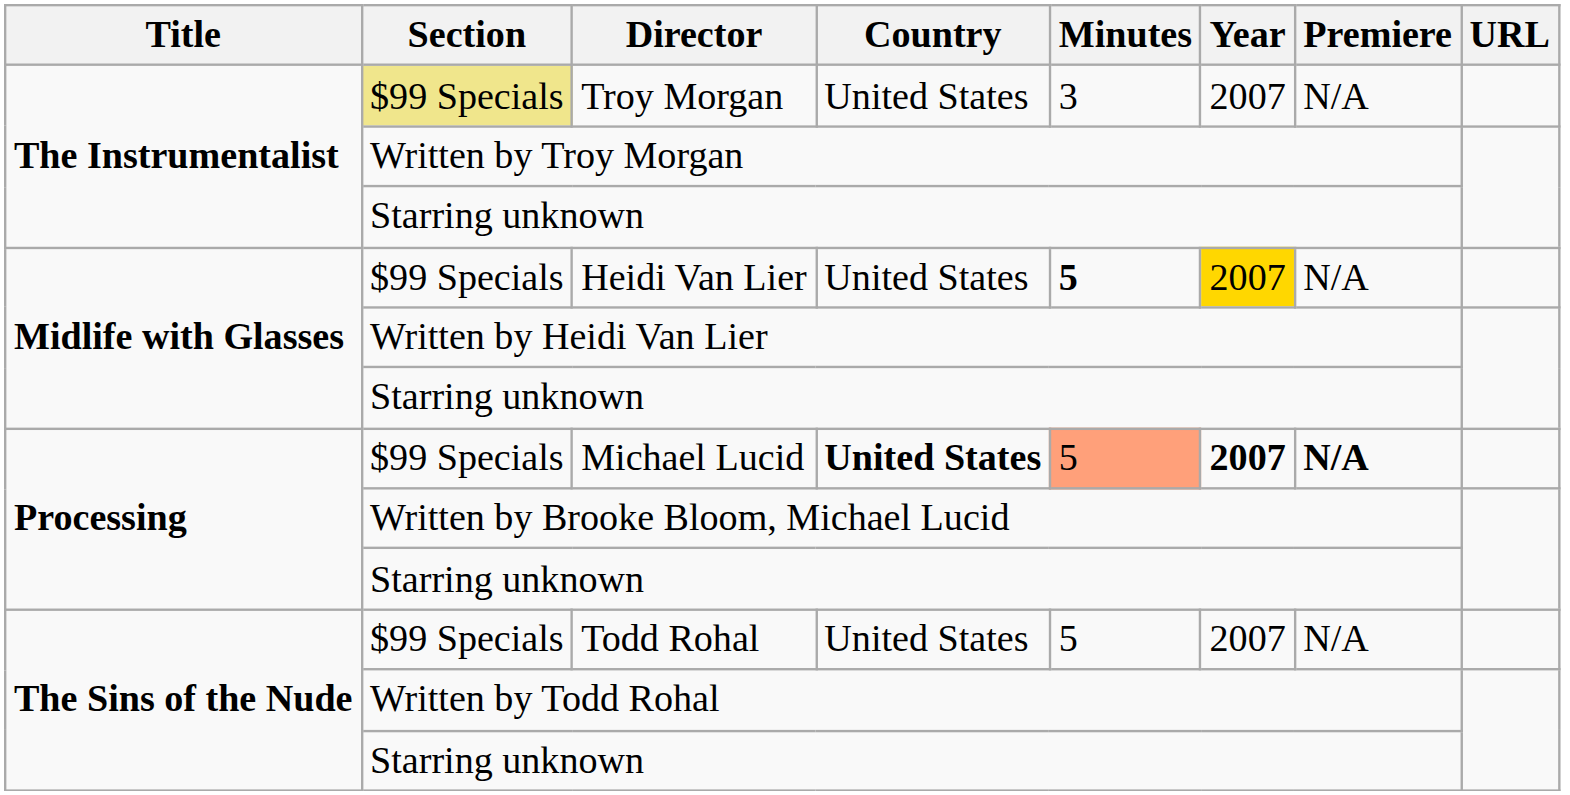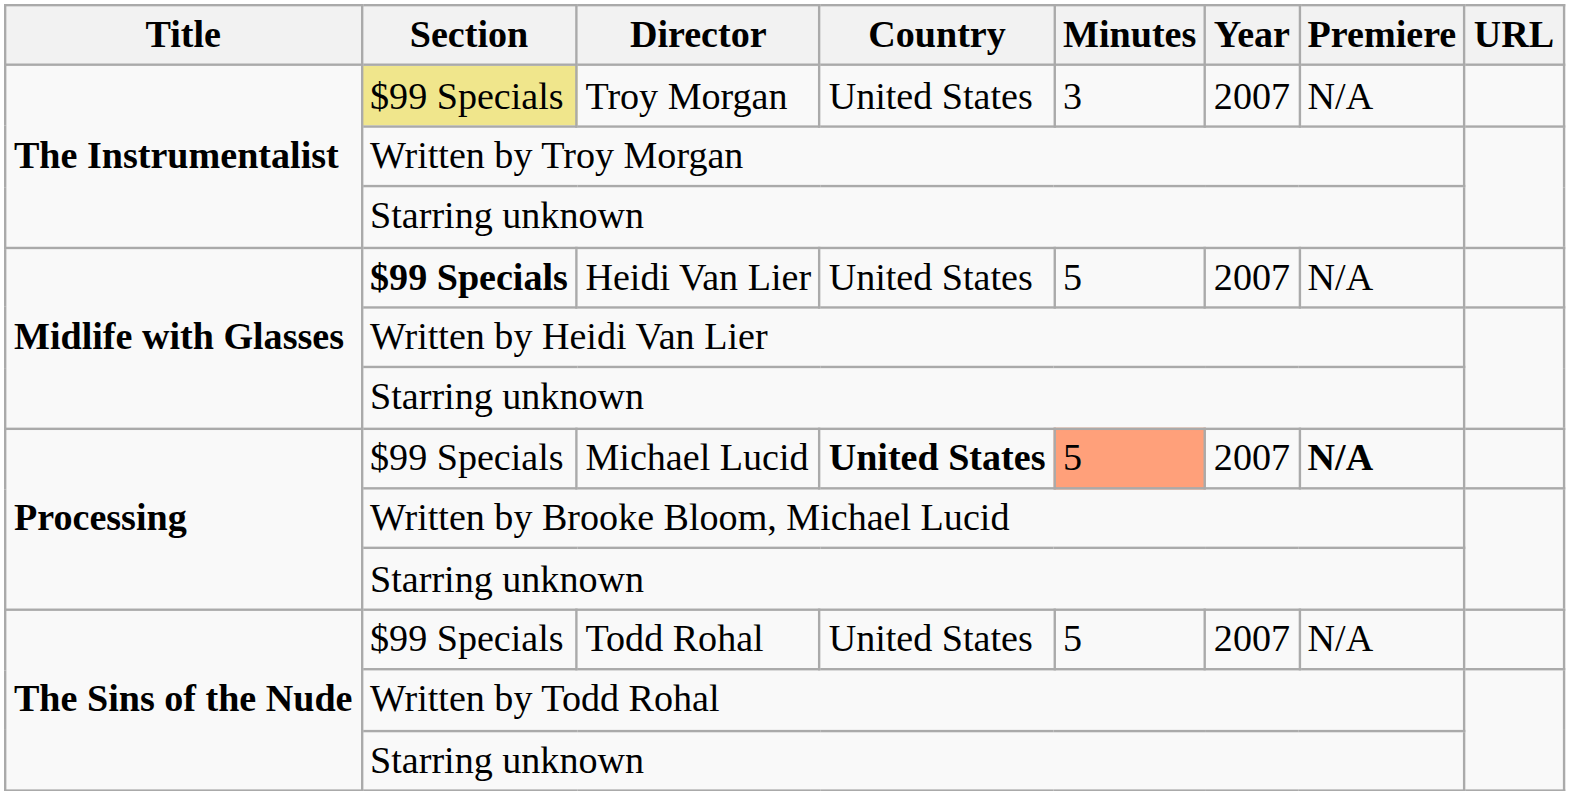Heidi Van Lier | Section: normal -> bold
Heidi Van Lier | Minutes: bold -> normal
Heidi Van Lier | Year: gold background -> no background
Michael Lucid | Year: bold -> normal
